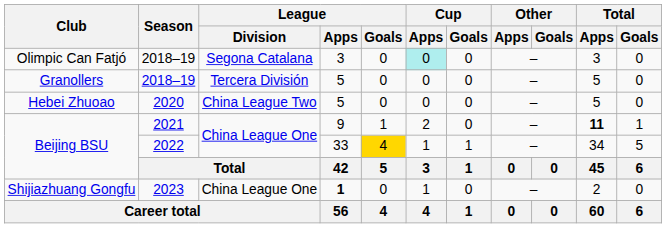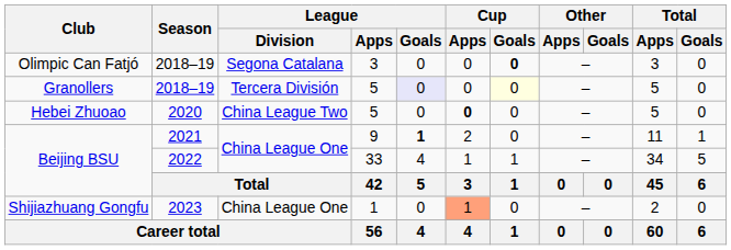Olimpic Can Fatjó | Cup / Apps: paleturquoise background -> no background
Olimpic Can Fatjó | Cup / Goals: normal -> bold
Granollers | League / Goals: no background -> lavender background
Granollers | Cup / Goals: no background -> lightyellow background
Hebei Zhuoao | Cup / Apps: normal -> bold
Beijing BSU / 2021 | League / Goals: normal -> bold
Beijing BSU / 2021 | Total / Apps: bold -> normal
Beijing BSU / 2022 | League / Goals: gold background -> no background
Shijiazhuang Gongfu | League / Apps: bold -> normal
Shijiazhuang Gongfu | Cup / Apps: no background -> lightsalmon background
